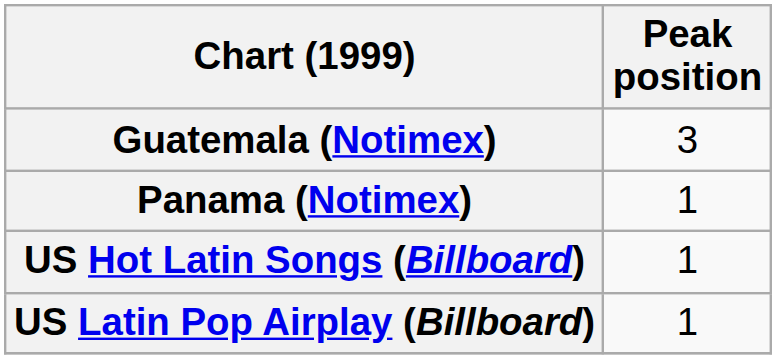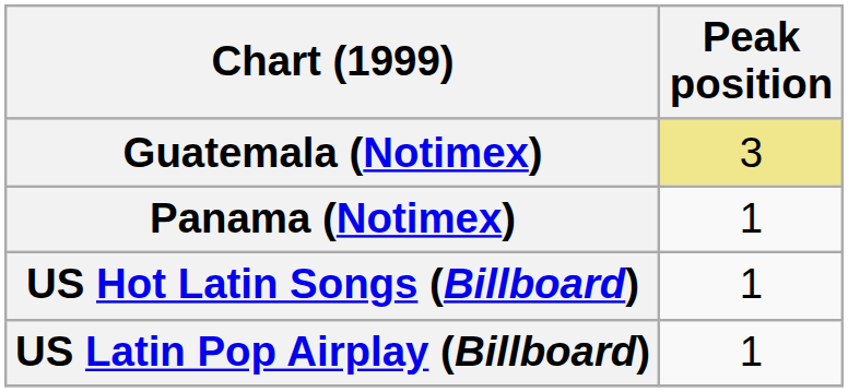Guatemala (Notimex) | Peak position: no background -> khaki background
